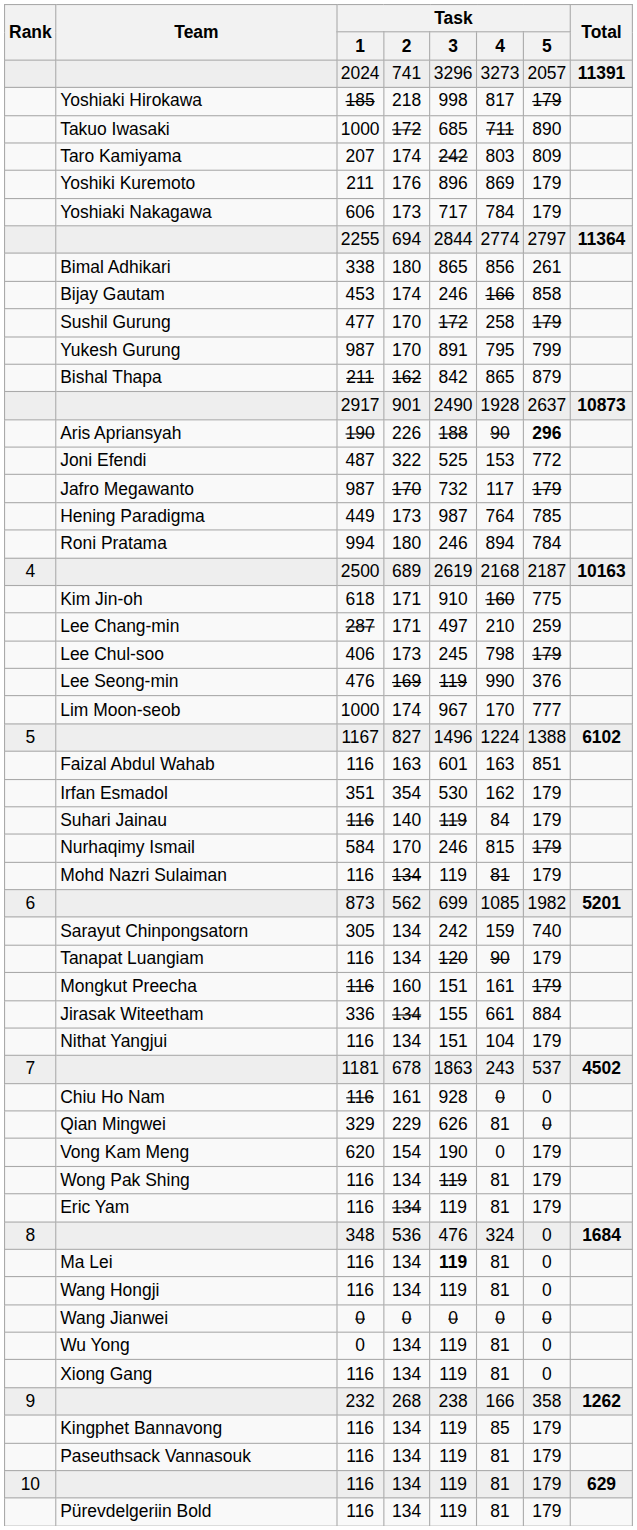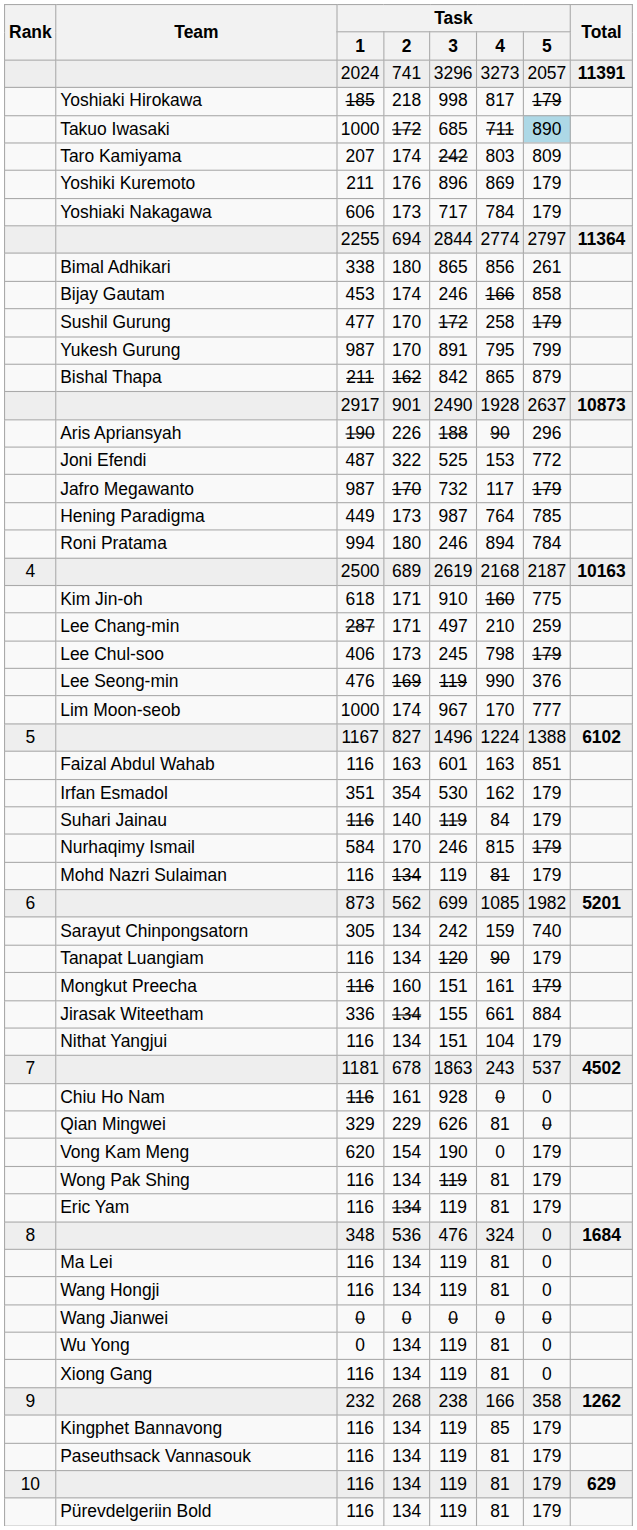Takuo Iwasaki | Task / 5: no background -> lightblue background
Aris Apriansyah | Task / 5: bold -> normal
Ma Lei | Task / 3: bold -> normal
